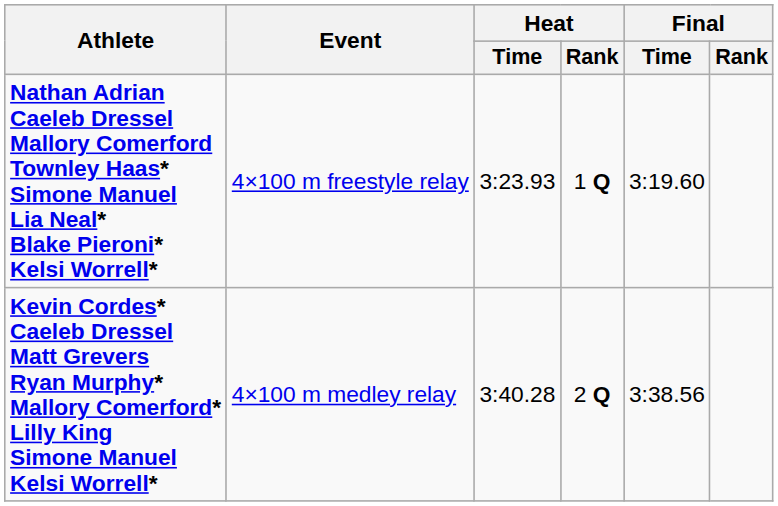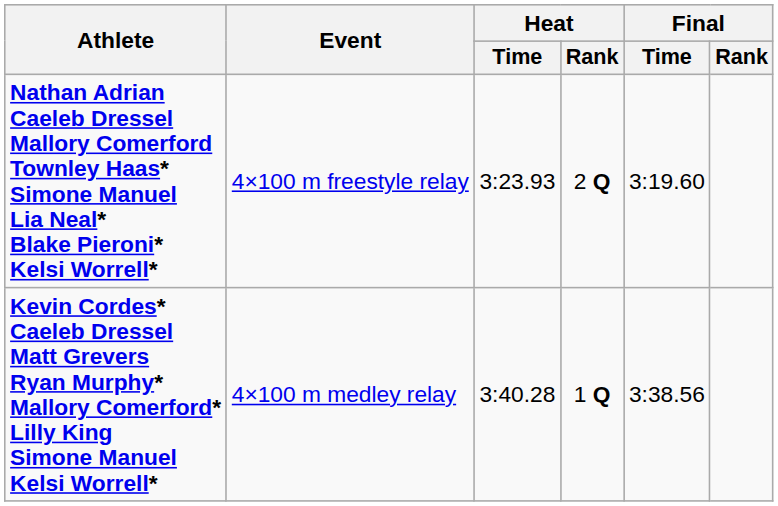row 3 | Heat / Rank: 1 Q -> 2 Q
row 4 | Heat / Rank: 2 Q -> 1 Q
